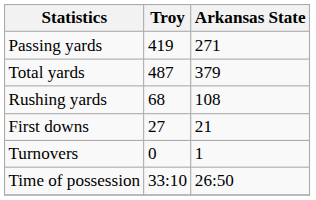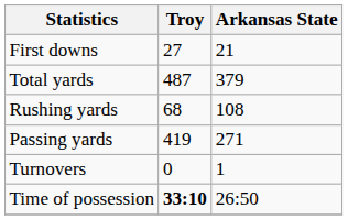rows swapped: First downs <-> Passing yards
Time of possession | Troy: normal -> bold
